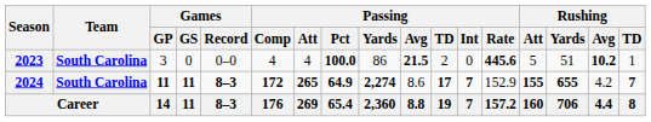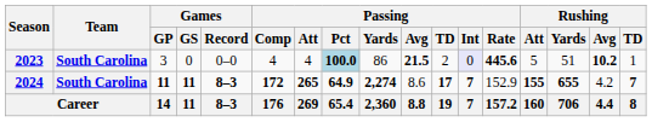2023 | Passing / Pct: no background -> lightblue background
2023 | Passing / Int: no background -> lavender background
